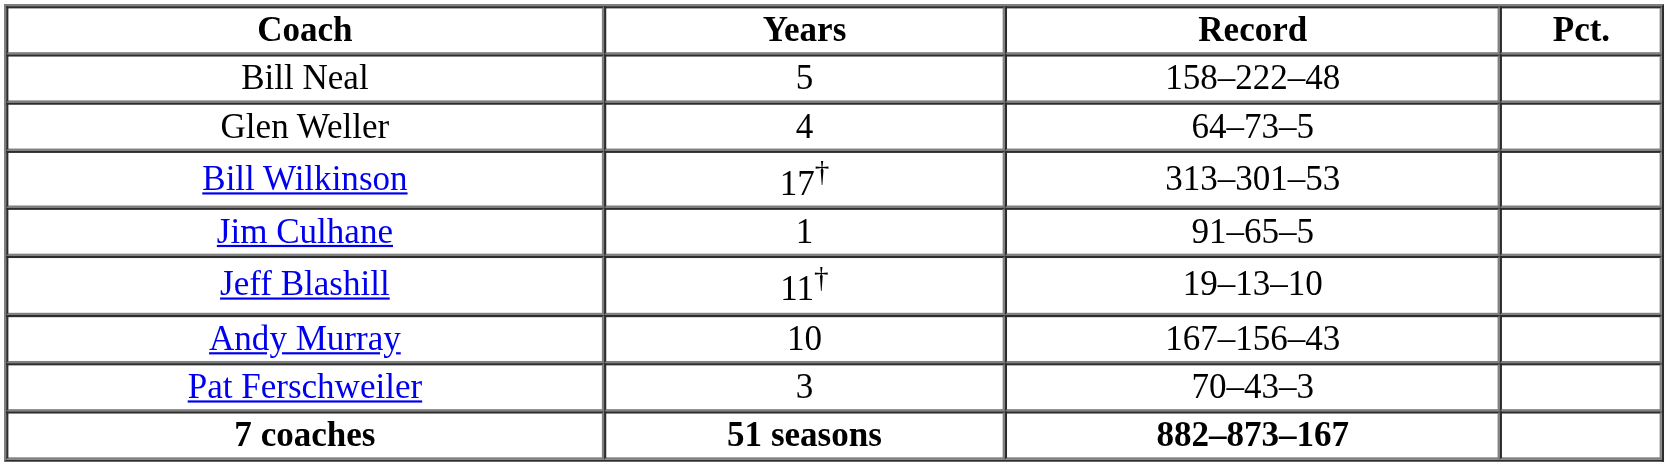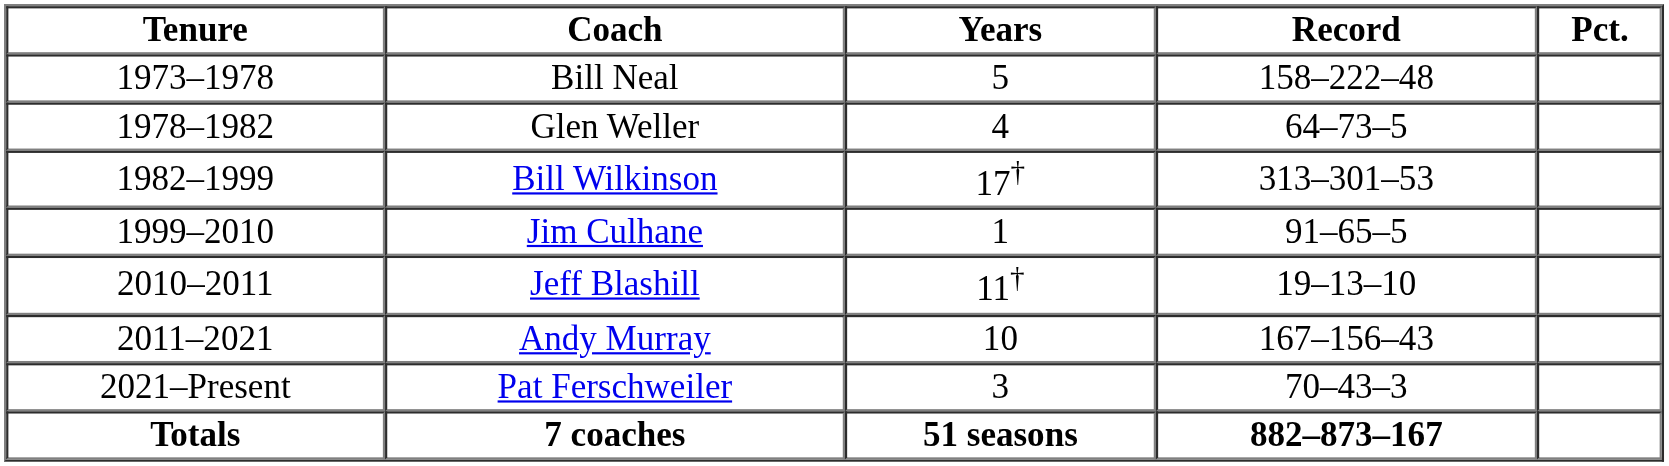+ column: Tenure | 1973–1978 | 1978–1982 | 1982–1999 | 1999–2010 | 2010–2011 | 2011–2021 | 2021–Present | Totals
